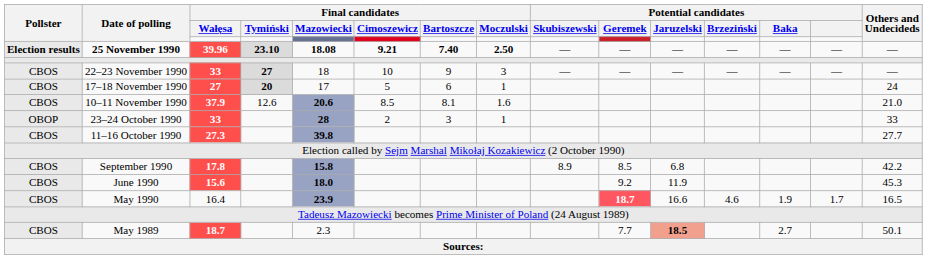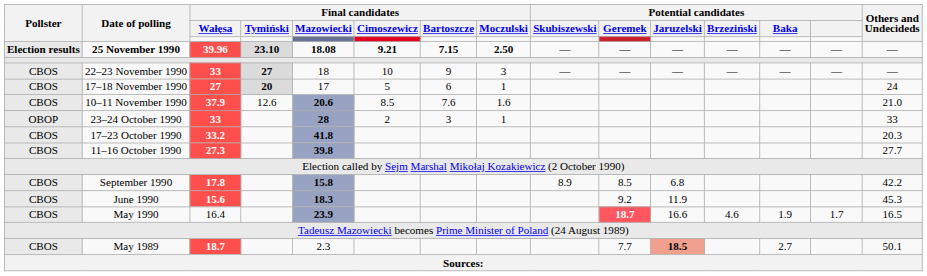25 November 1990 | Final candidates / Bartoszcze: 7.40 -> 7.15
10–11 November 1990 | Final candidates / Bartoszcze: 8.1 -> 7.6
+ row: CBOS | 17–23 October 1990 | 33.2 | 41.8 | 20.3
June 1990 | Final candidates / Mazowiecki: 18.0 -> 18.3
